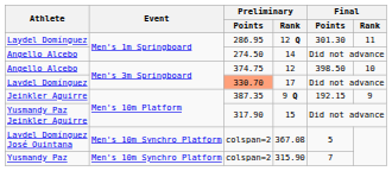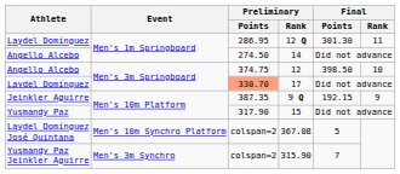15 | Athlete: Yusmandy Paz Jeinkler Aguirre -> Yusmandy Paz
315.90 | Athlete: Yusmandy Paz -> Yusmandy Paz Jeinkler Aguirre
315.90 | Event: Men's 10m Synchro Platform -> Men's 3m Synchro
